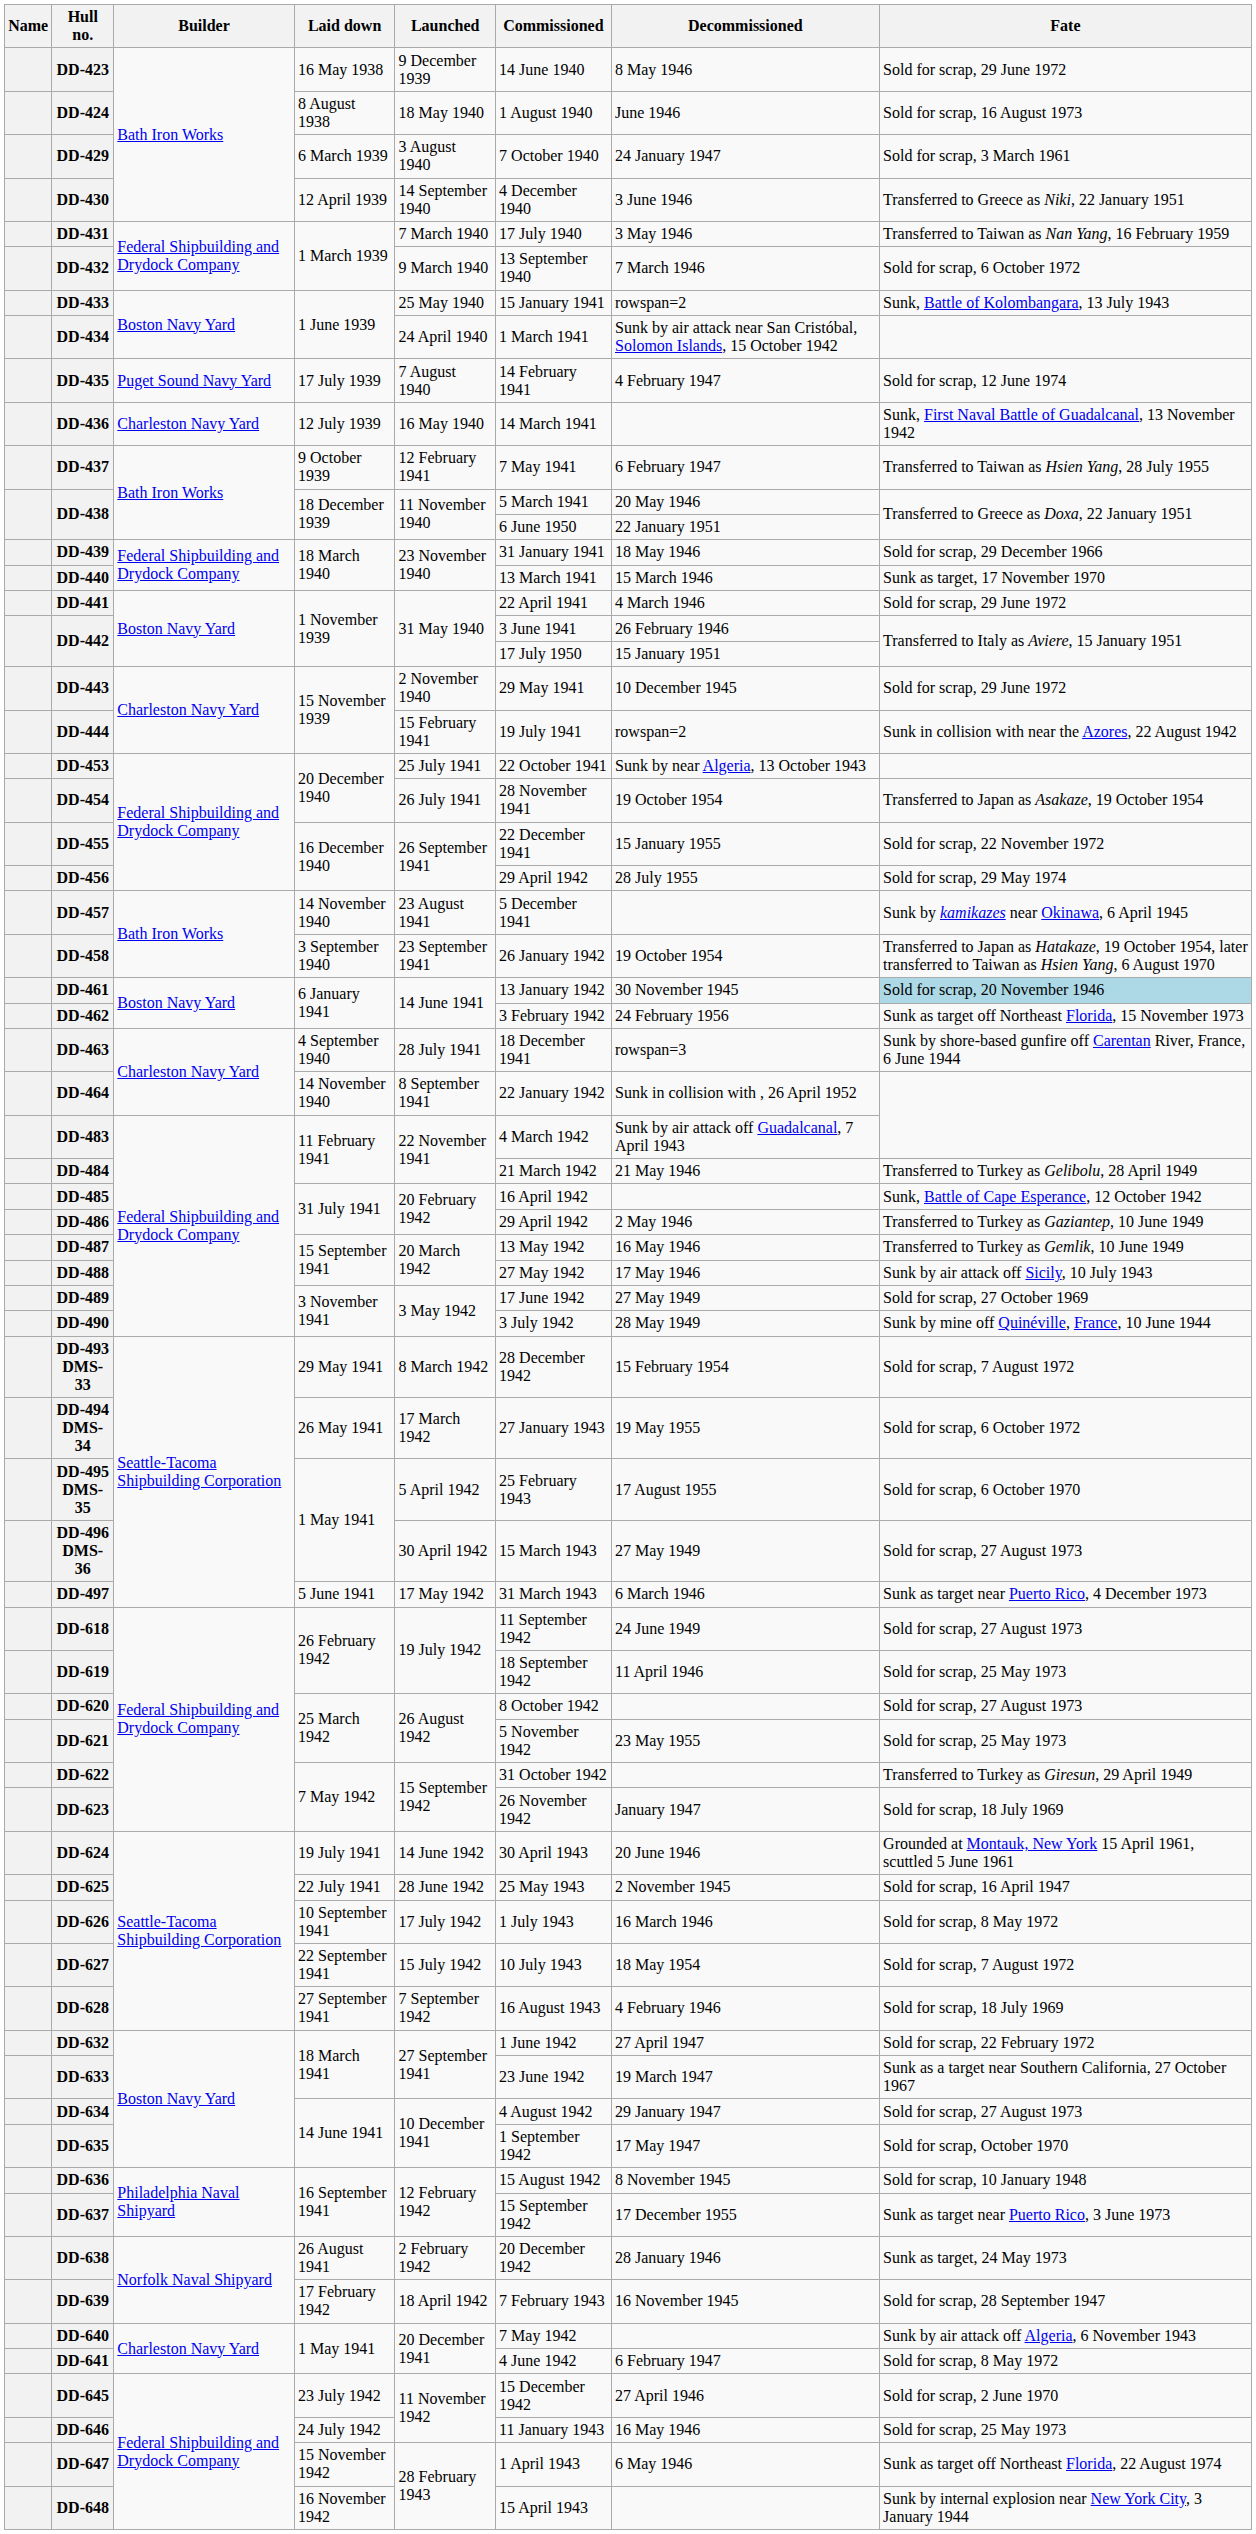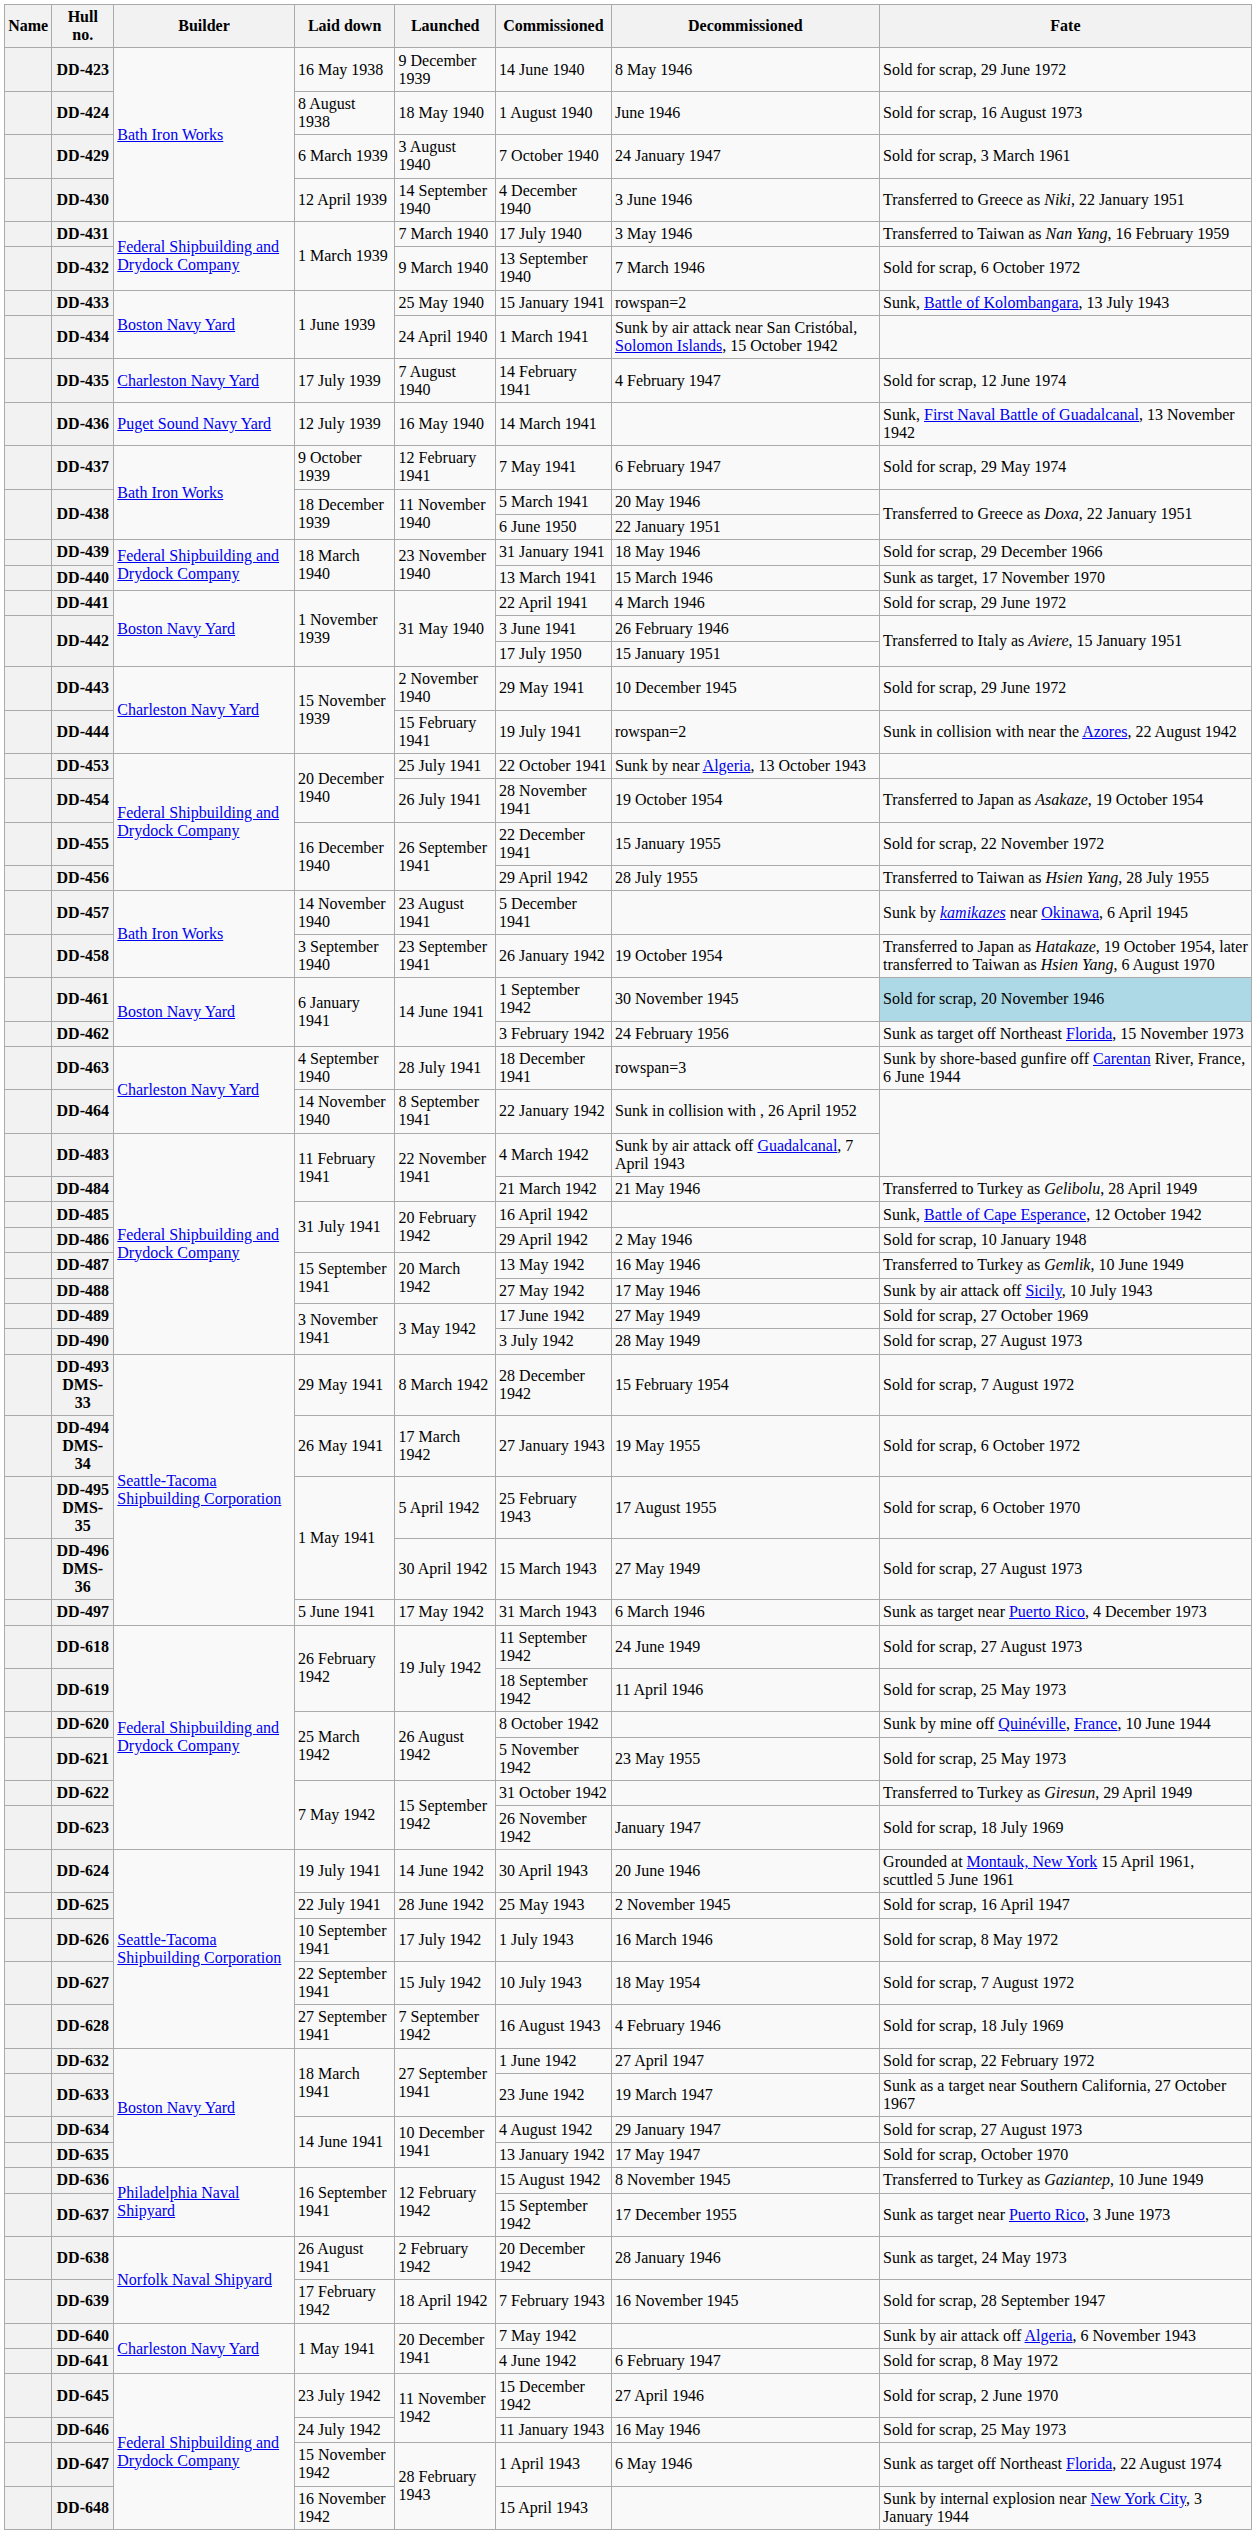DD-435 | Builder: Puget Sound Navy Yard -> Charleston Navy Yard
DD-436 | Builder: Charleston Navy Yard -> Puget Sound Navy Yard
DD-437 | Fate: Transferred to Taiwan as Hsien Yang, 28 July 1955 -> Sold for scrap, 29 May 1974
DD-456 | Fate: Sold for scrap, 29 May 1974 -> Transferred to Taiwan as Hsien Yang, 28 July 1955
DD-461 | Commissioned: 13 January 1942 -> 1 September 1942
DD-486 | Fate: Transferred to Turkey as Gaziantep, 10 June 1949 -> Sold for scrap, 10 January 1948
DD-490 | Fate: Sunk by mine off Quinéville, France, 10 June 1944 -> Sold for scrap, 27 August 1973
DD-620 | Fate: Sold for scrap, 27 August 1973 -> Sunk by mine off Quinéville, France, 10 June 1944
DD-635 | Commissioned: 1 September 1942 -> 13 January 1942
DD-636 | Fate: Sold for scrap, 10 January 1948 -> Transferred to Turkey as Gaziantep, 10 June 1949
